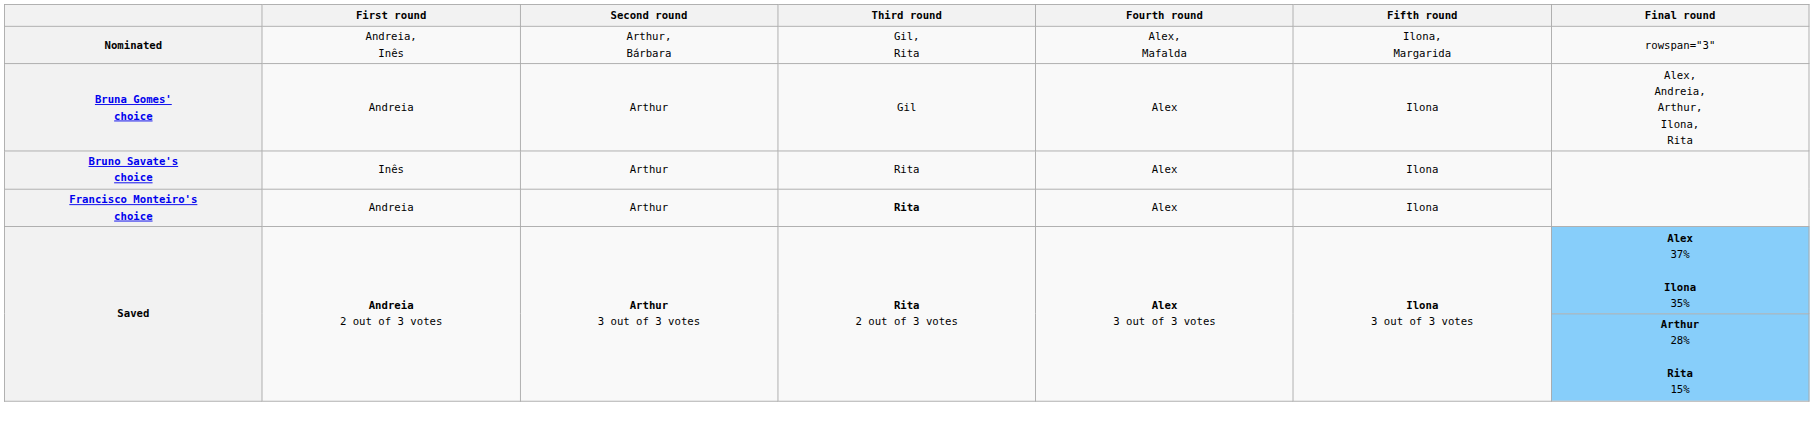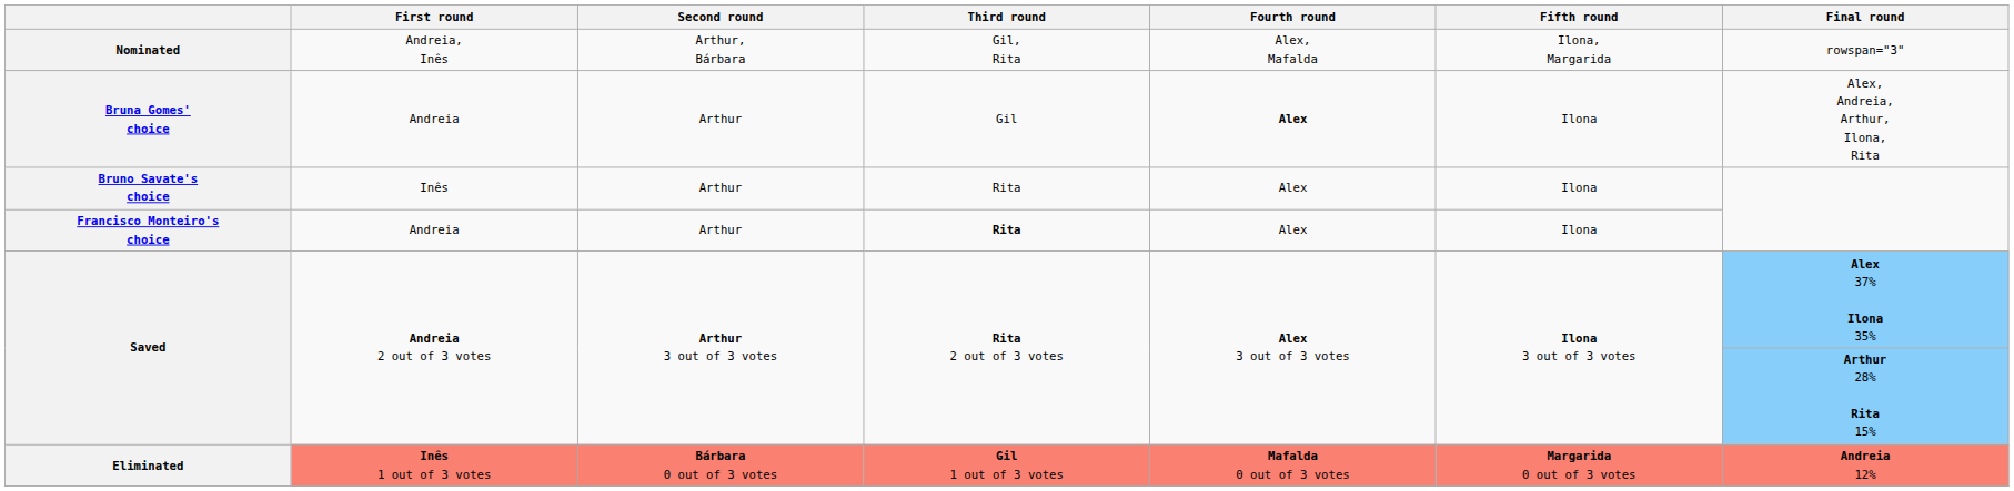Bruna Gomes' choice | Fourth round: normal -> bold
+ row: Eliminated | Inês 1 out of 3 votes | Bárbara 0 out of 3 votes | Gil 1 out of 3 votes | Mafalda 0 out of 3 votes | Margarida 0 out of 3 votes | Andreia 12%
